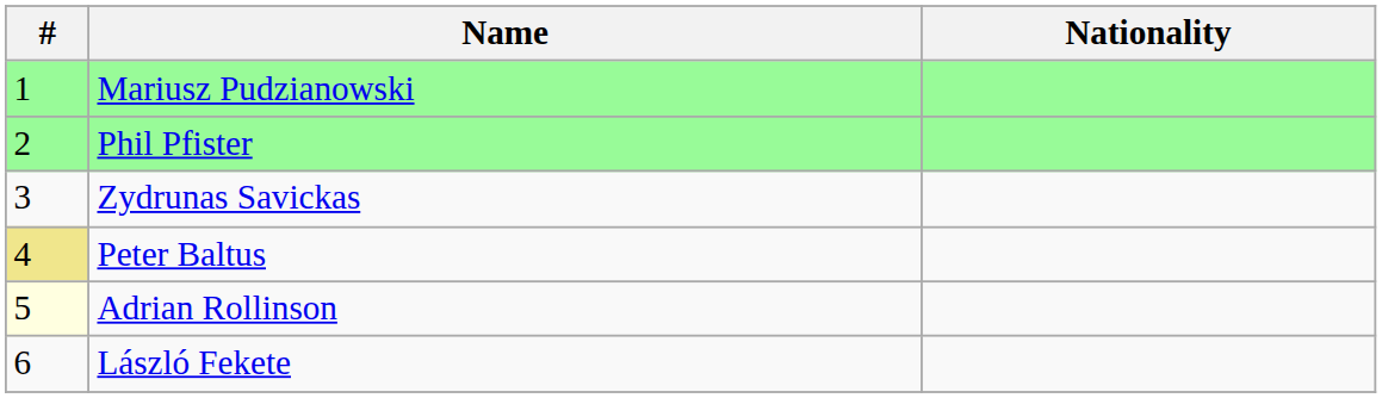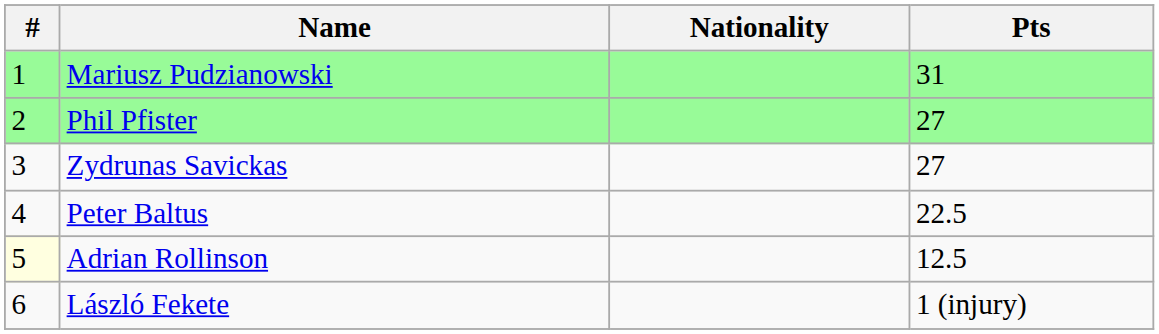+ column: Pts | 31 | 27 | 27 | 22.5 | 12.5 | 1 (injury)
Peter Baltus | #: khaki background -> no background
